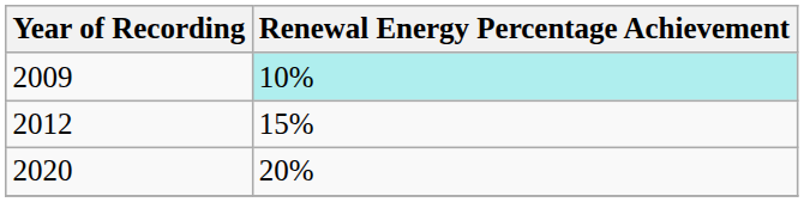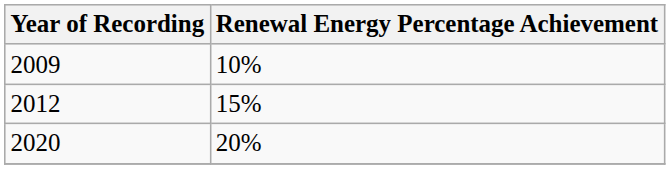2009 | Renewal Energy Percentage Achievement: paleturquoise background -> no background
